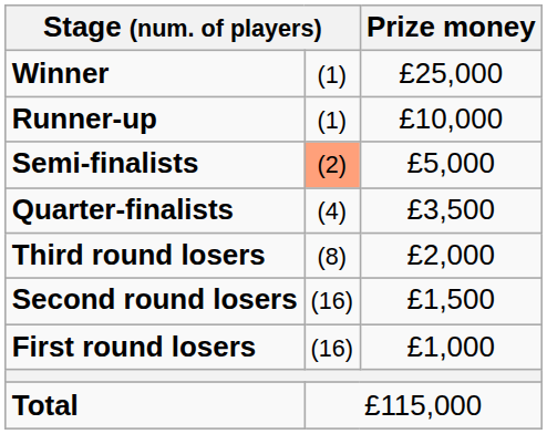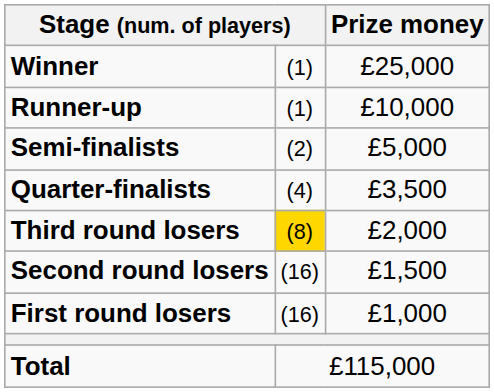Semi-finalists | column 2: lightsalmon background -> no background
Third round losers | column 2: no background -> gold background
